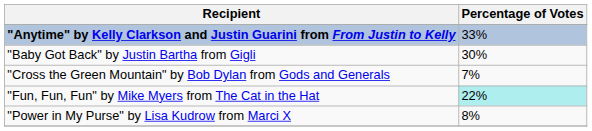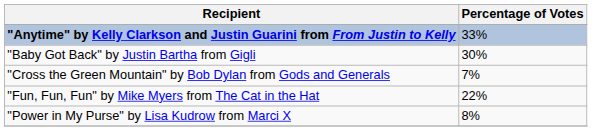"Fun, Fun, Fun" by Mike Myers from The Cat in the Hat | Percentage of Votes: paleturquoise background -> no background
